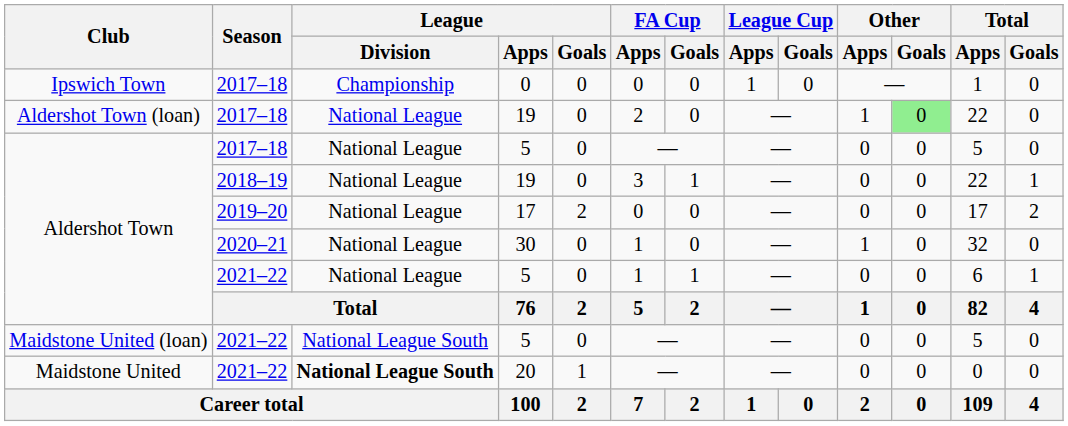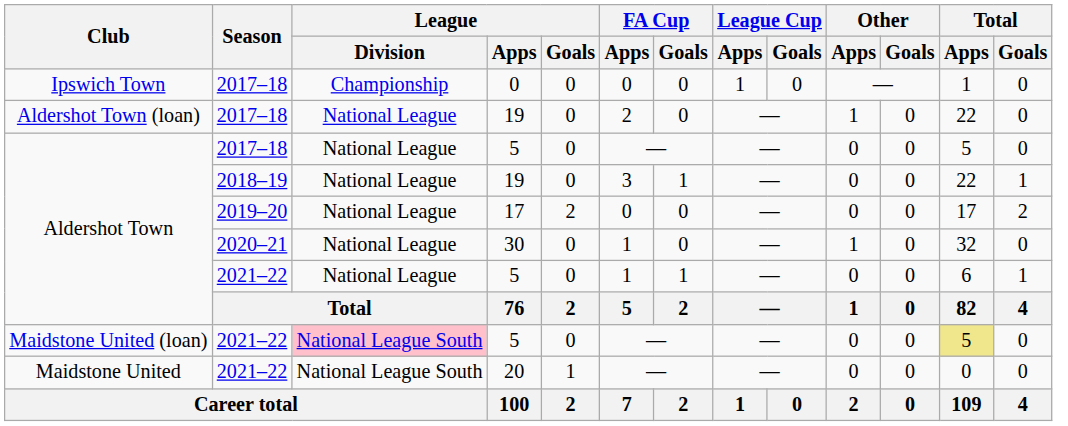Aldershot Town (loan) / 19 | Other / Goals: lightgreen background -> no background
Maidstone United (loan) / 5 | League / Division: no background -> pink background
Maidstone United (loan) / 5 | Total / Apps: no background -> khaki background
20 | League / Division: bold -> normal
